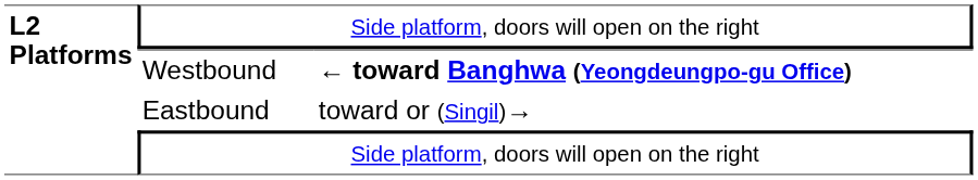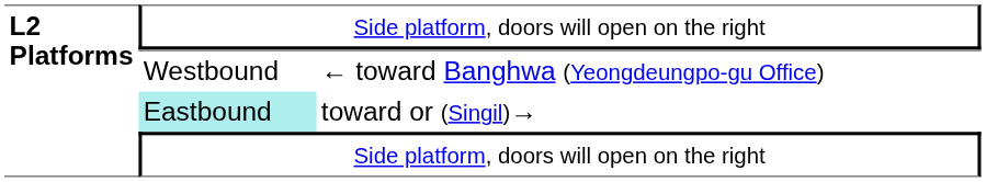Westbound | column 3: bold -> normal
Eastbound | column 2: no background -> paleturquoise background
